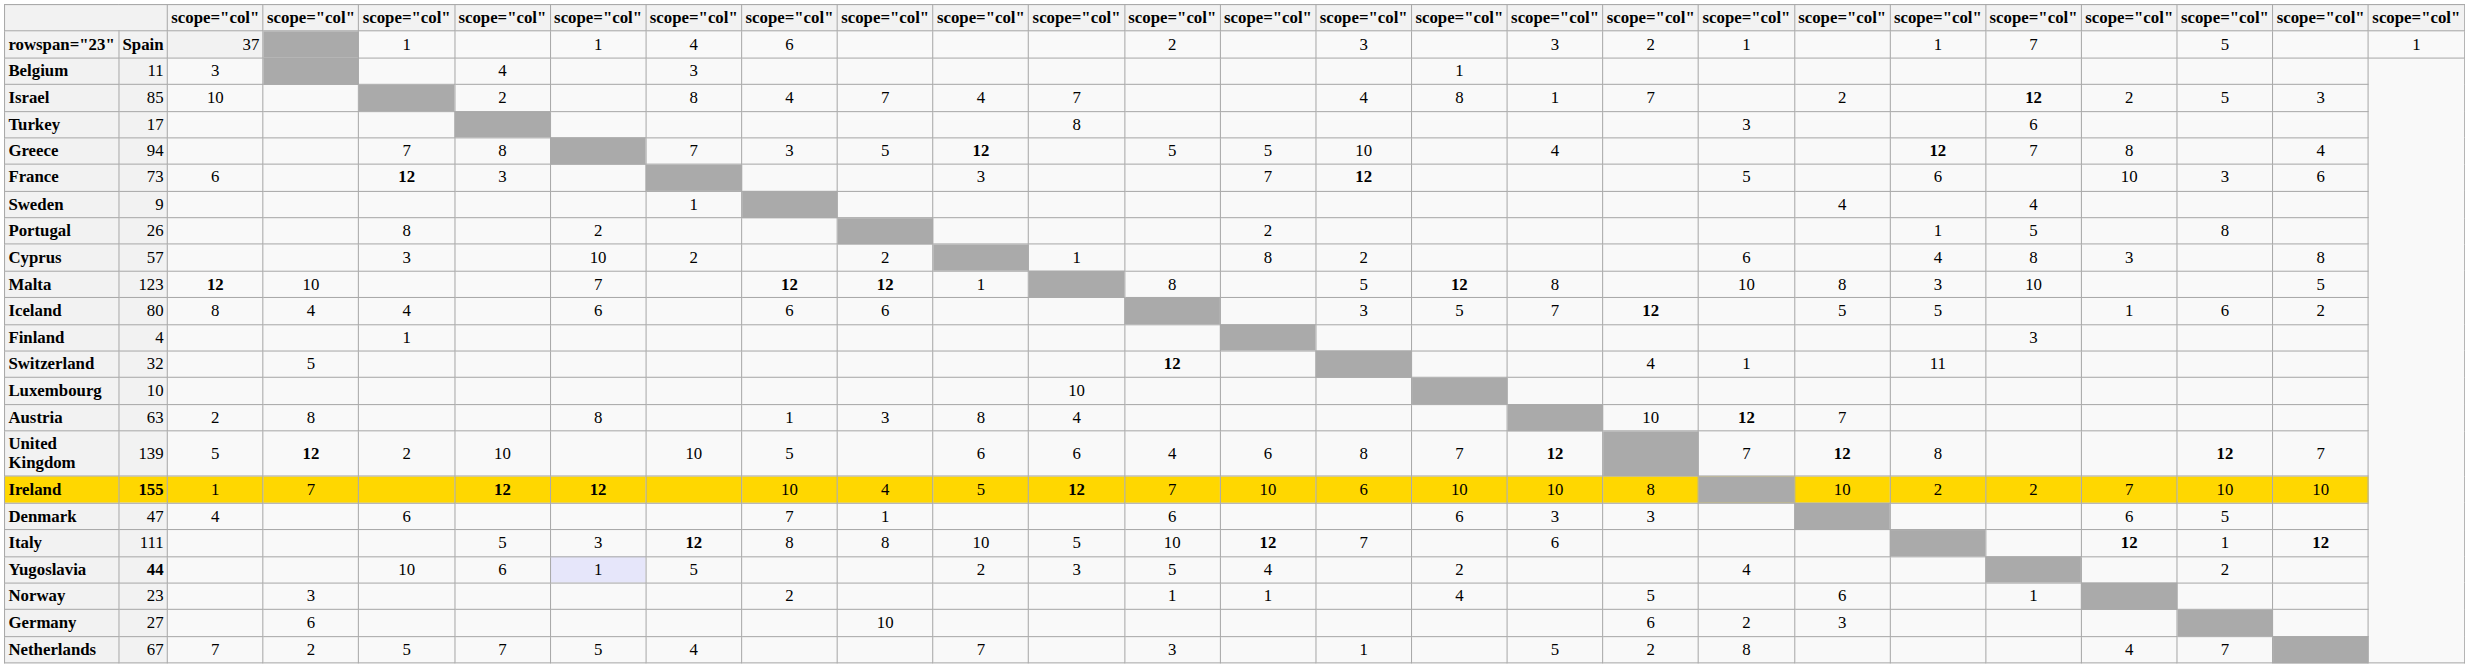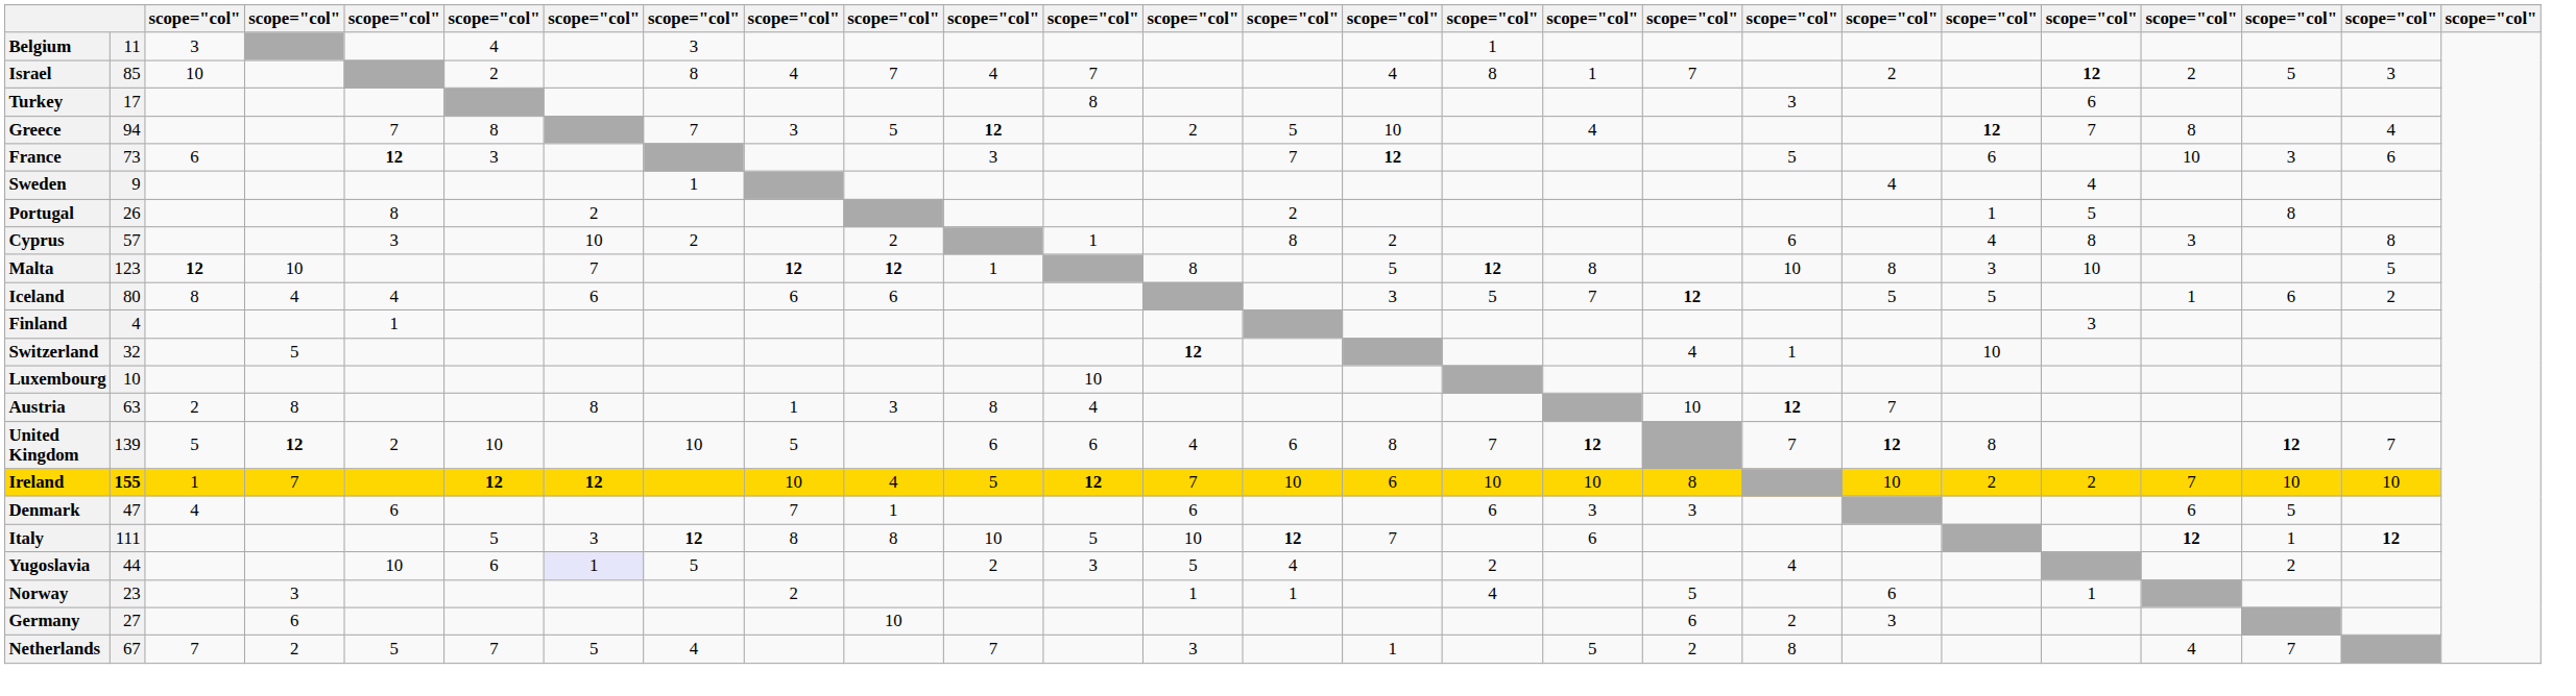- row: rowspan="23" | Spain | 37 | 1 | 1 | 4 | 6 | 2 | 3 | 3 | 2 | 1 | 1 | 7 | 5 | 1
Greece | column 13: 5 -> 2
Switzerland | column 21: 11 -> 10
Yugoslavia | column 2: bold -> normal
